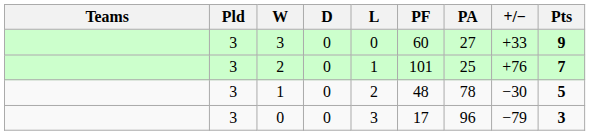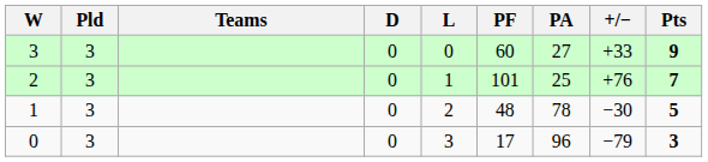columns swapped: Teams <-> W
